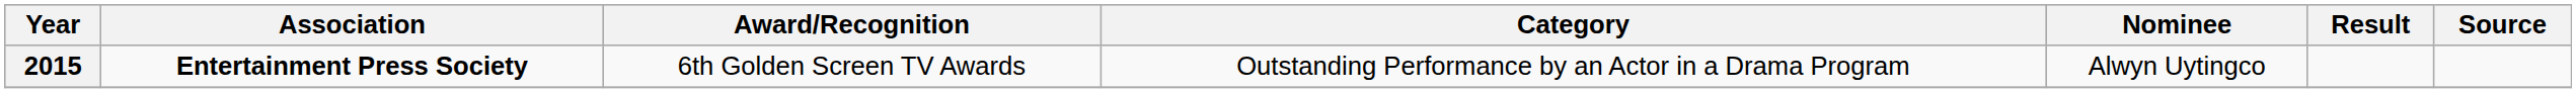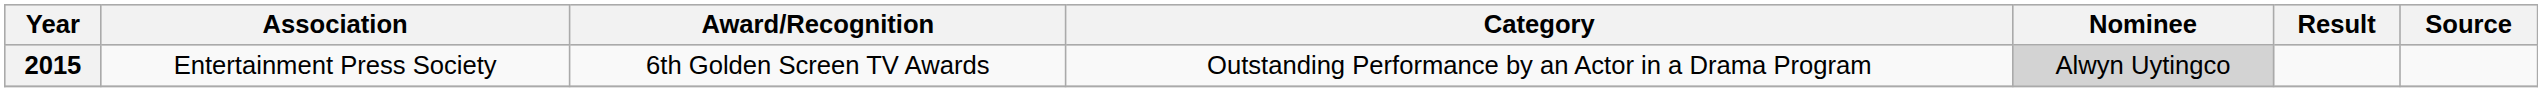2015 | Association: bold -> normal
2015 | Nominee: no background -> lightgrey background
